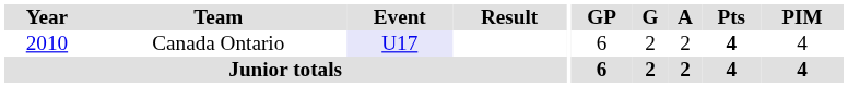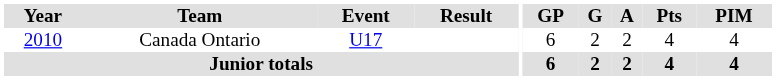Canada Ontario | Event: lavender background -> no background
Canada Ontario | Pts: bold -> normal
